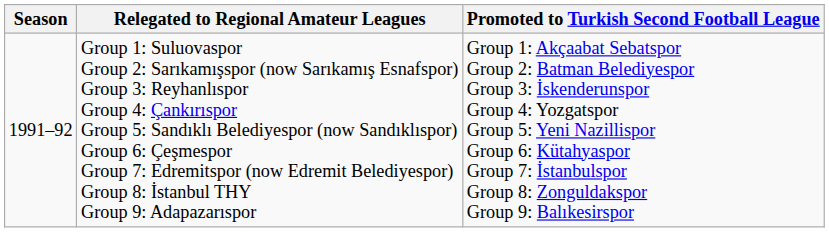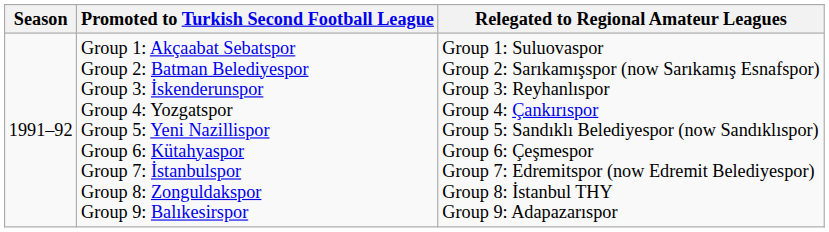columns swapped: Promoted to Turkish Second Football League <-> Relegated to Regional Amateur Leagues
